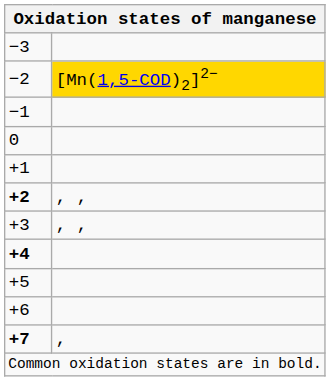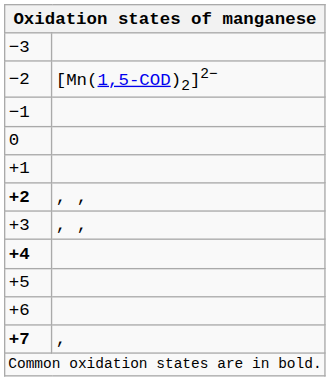−2 | column 2: gold background -> no background
